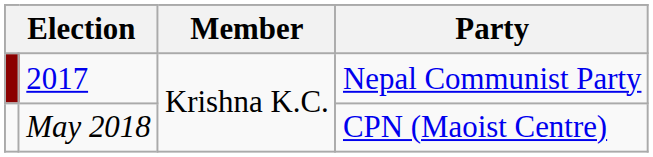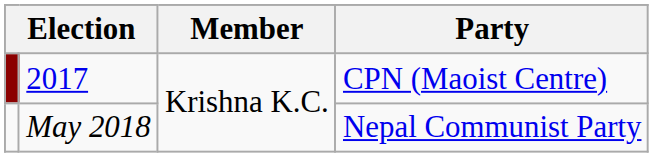2017 | Party: Nepal Communist Party -> CPN (Maoist Centre)
May 2018 | Party: CPN (Maoist Centre) -> Nepal Communist Party
